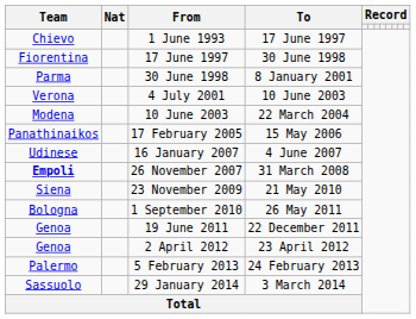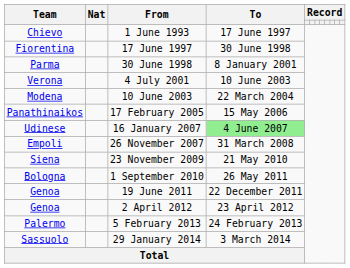16 January 2007 | To: no background -> lightgreen background
26 November 2007 | Team: bold -> normal
